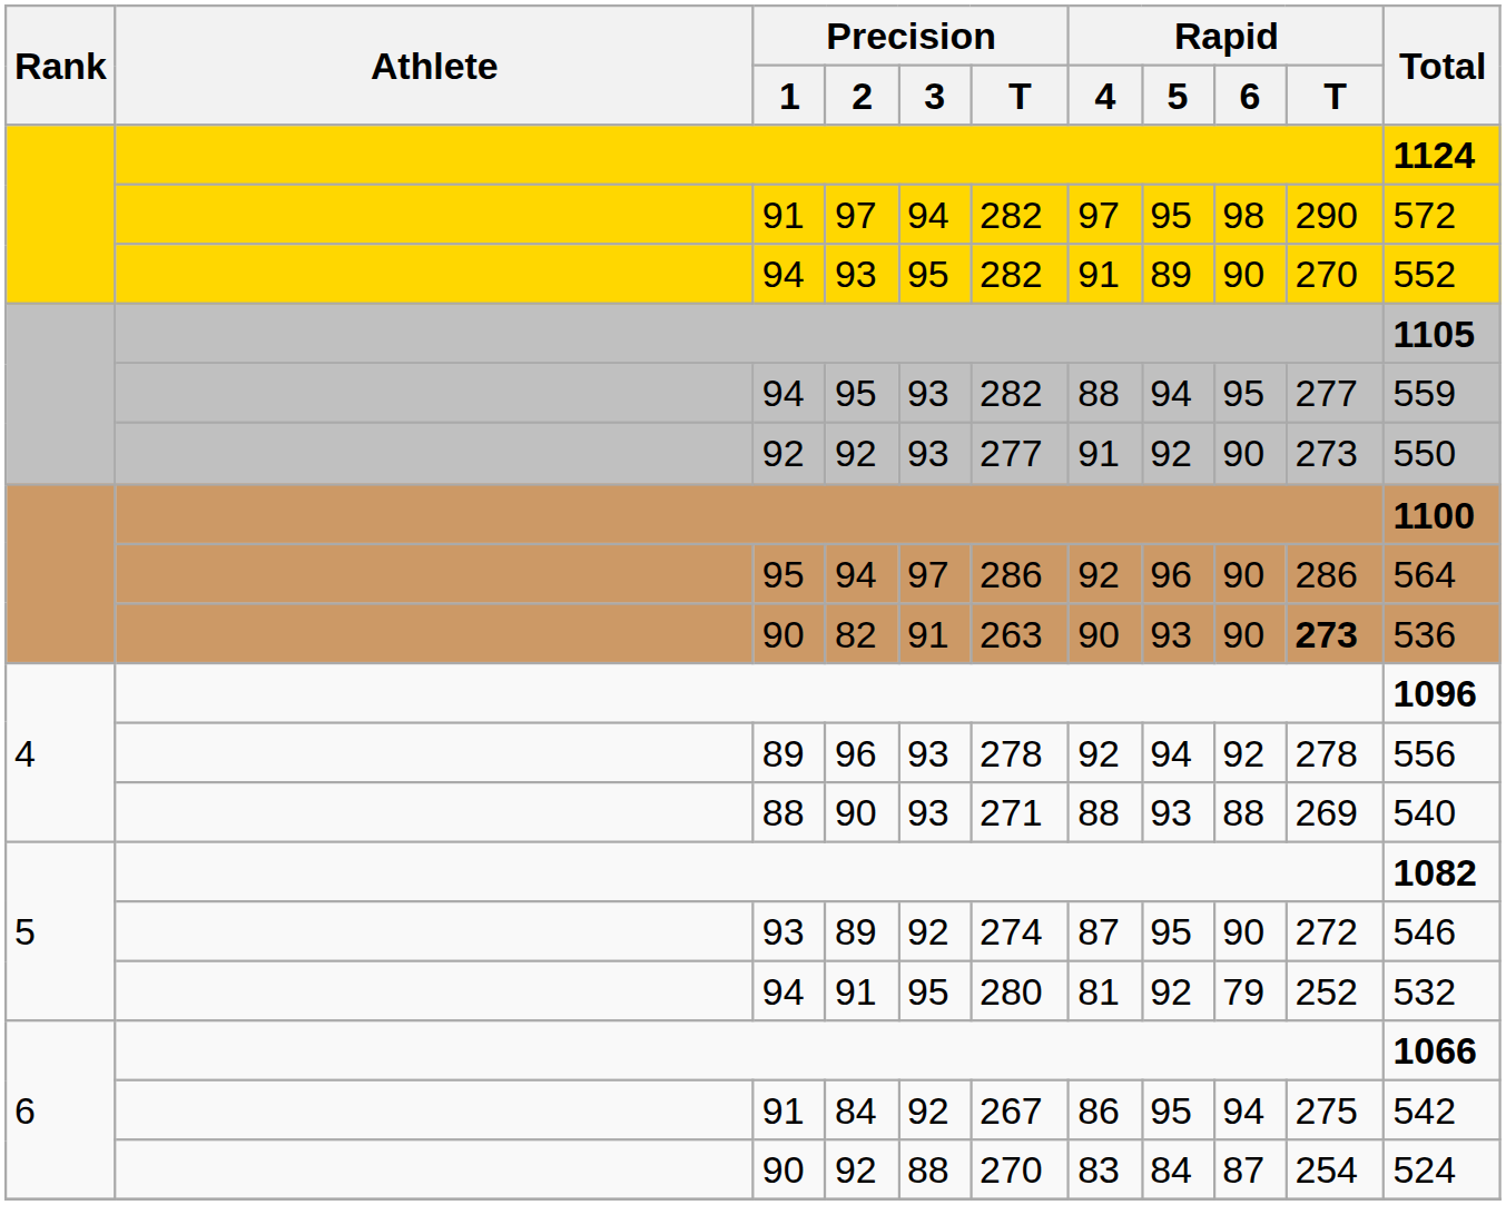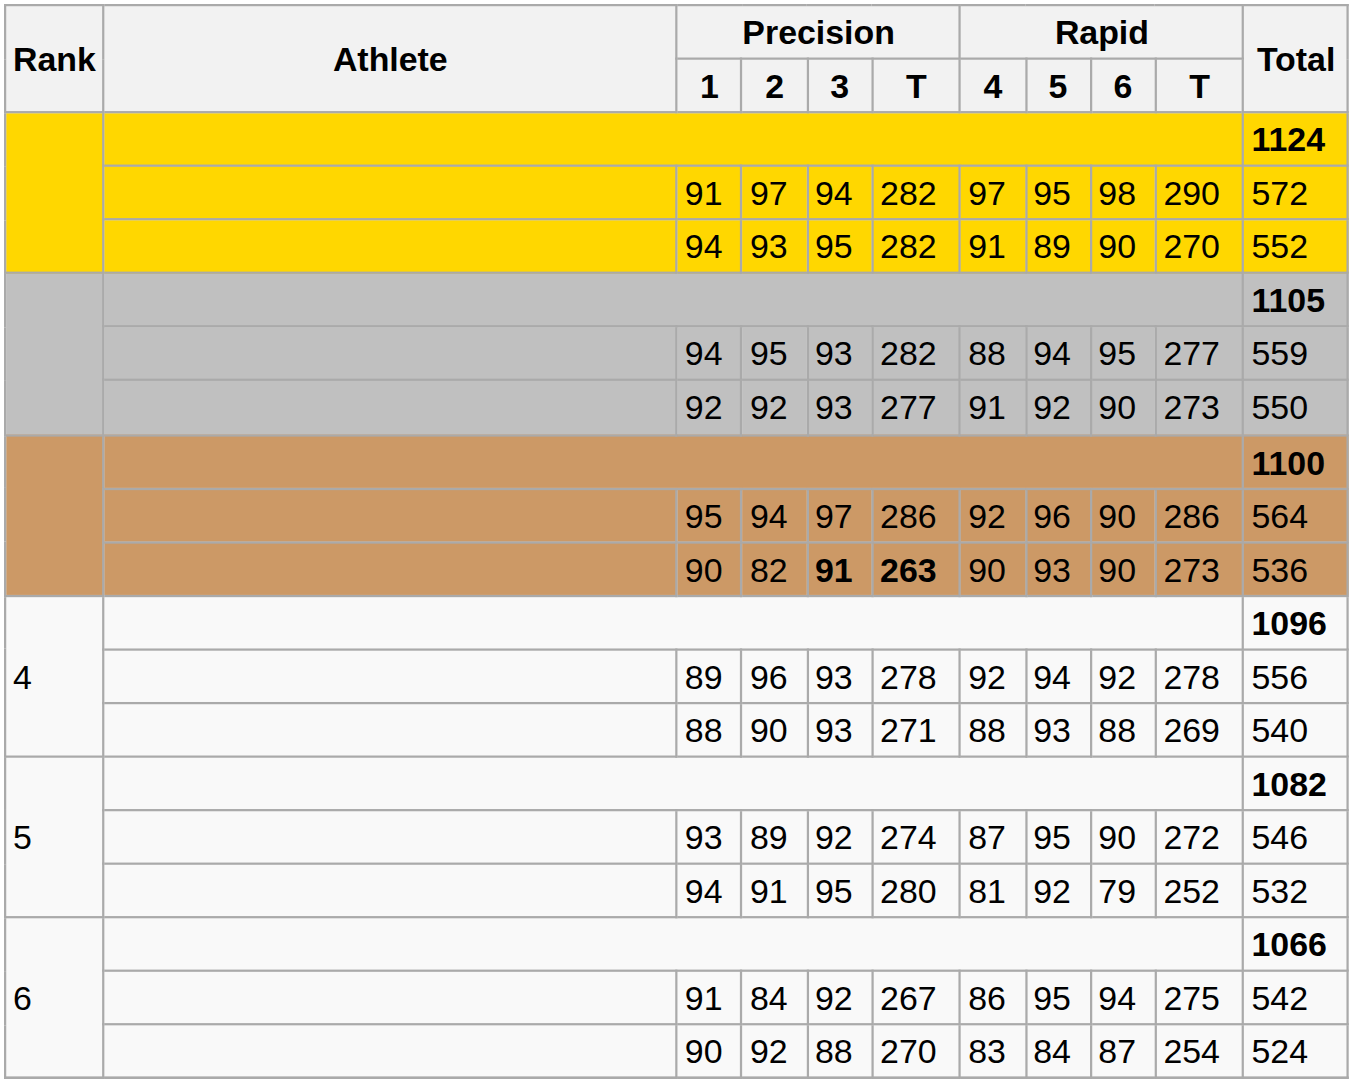82 | Precision / 3: normal -> bold
82 | Precision / T: normal -> bold
82 | Rapid / T: bold -> normal
